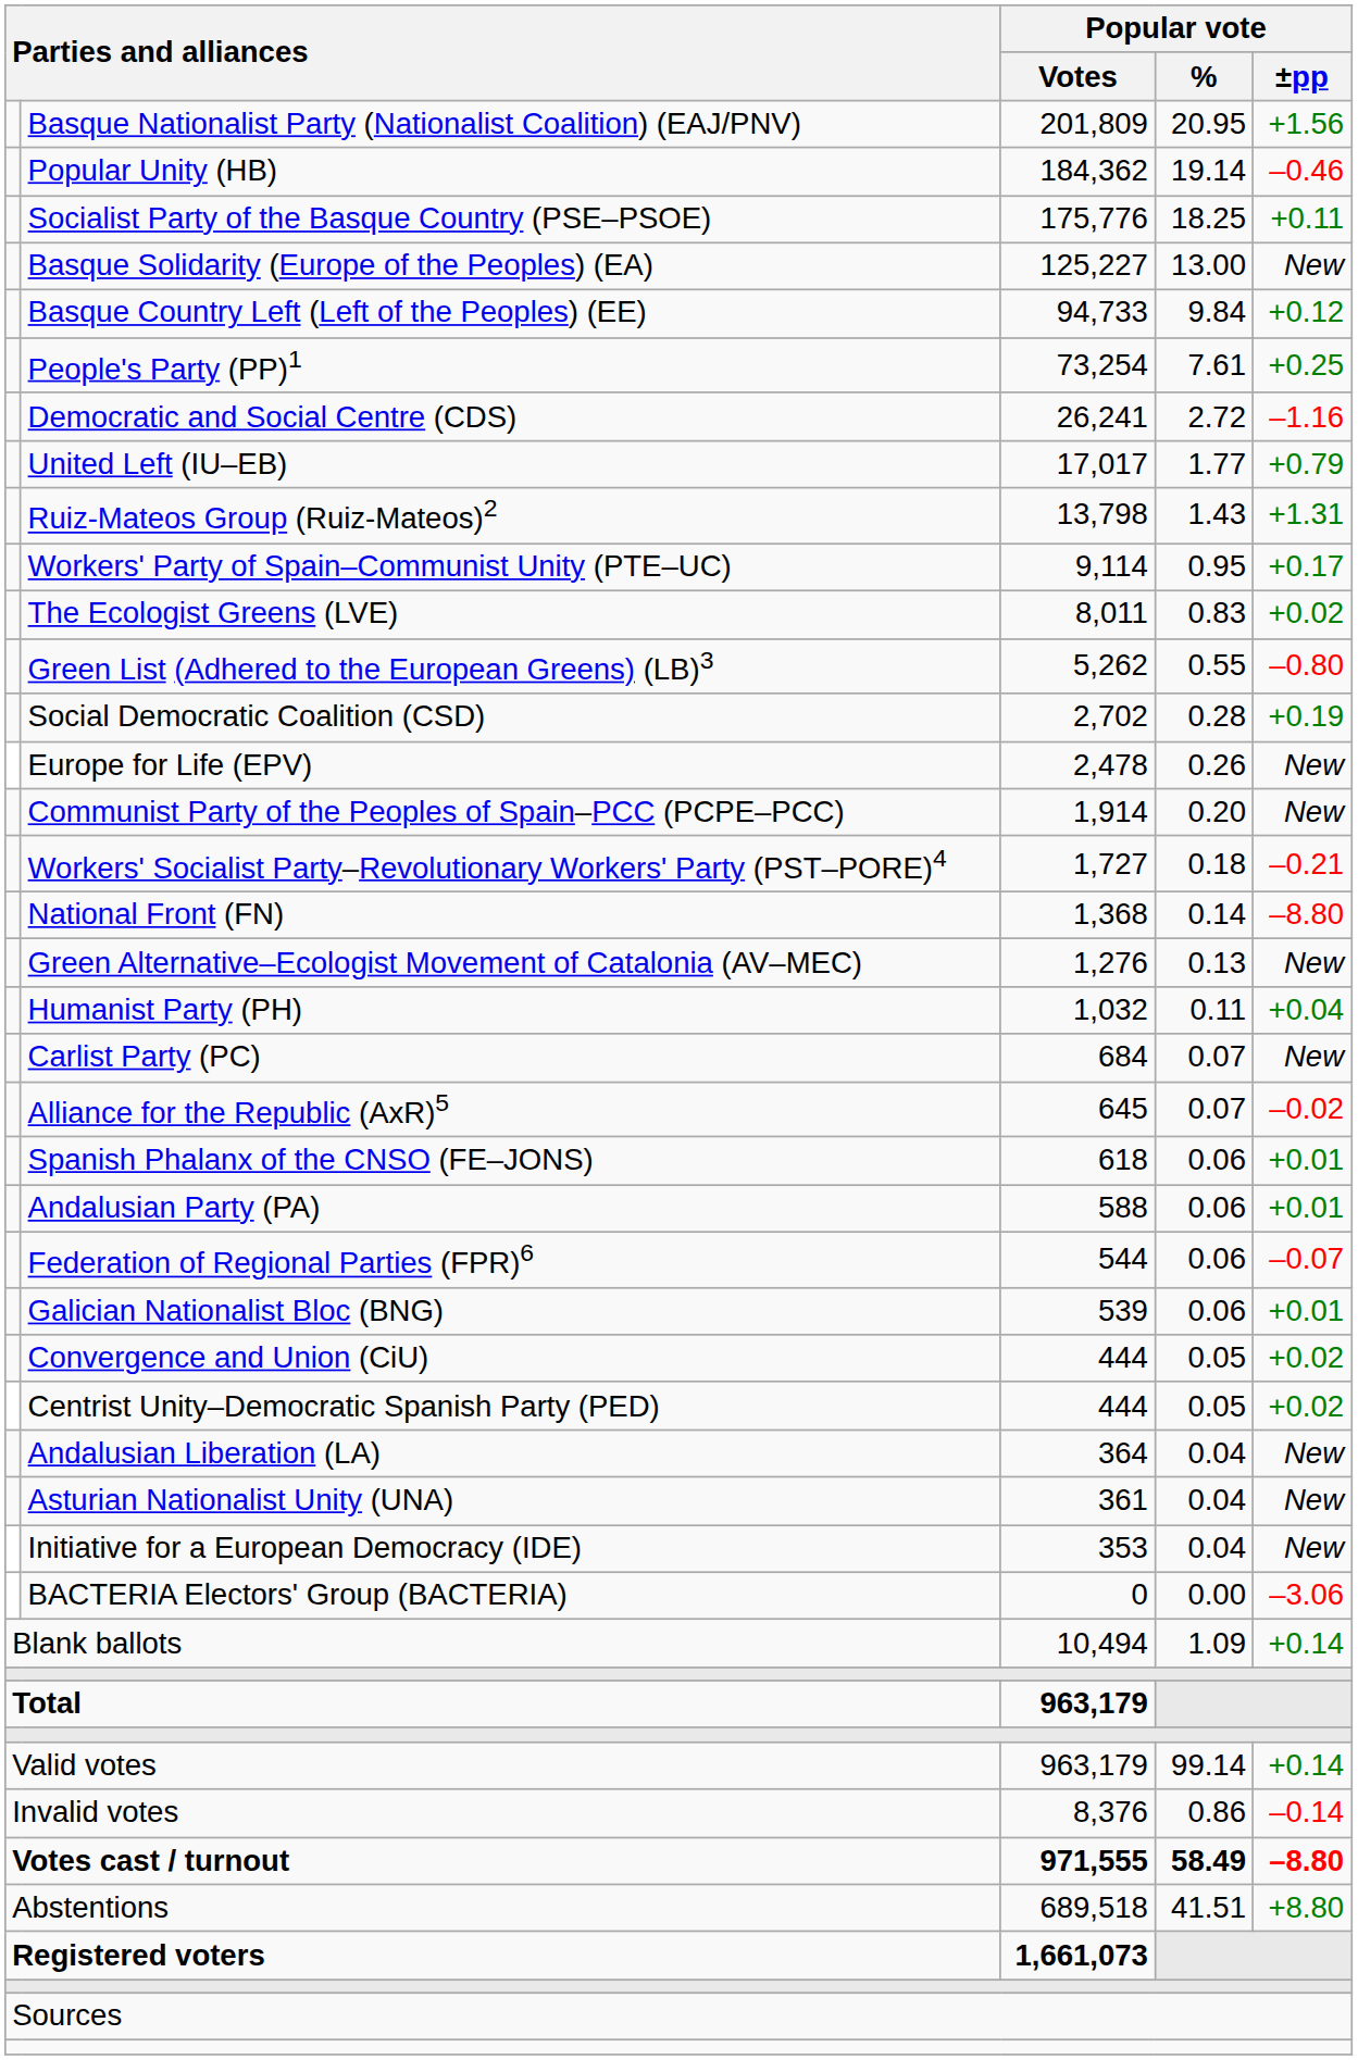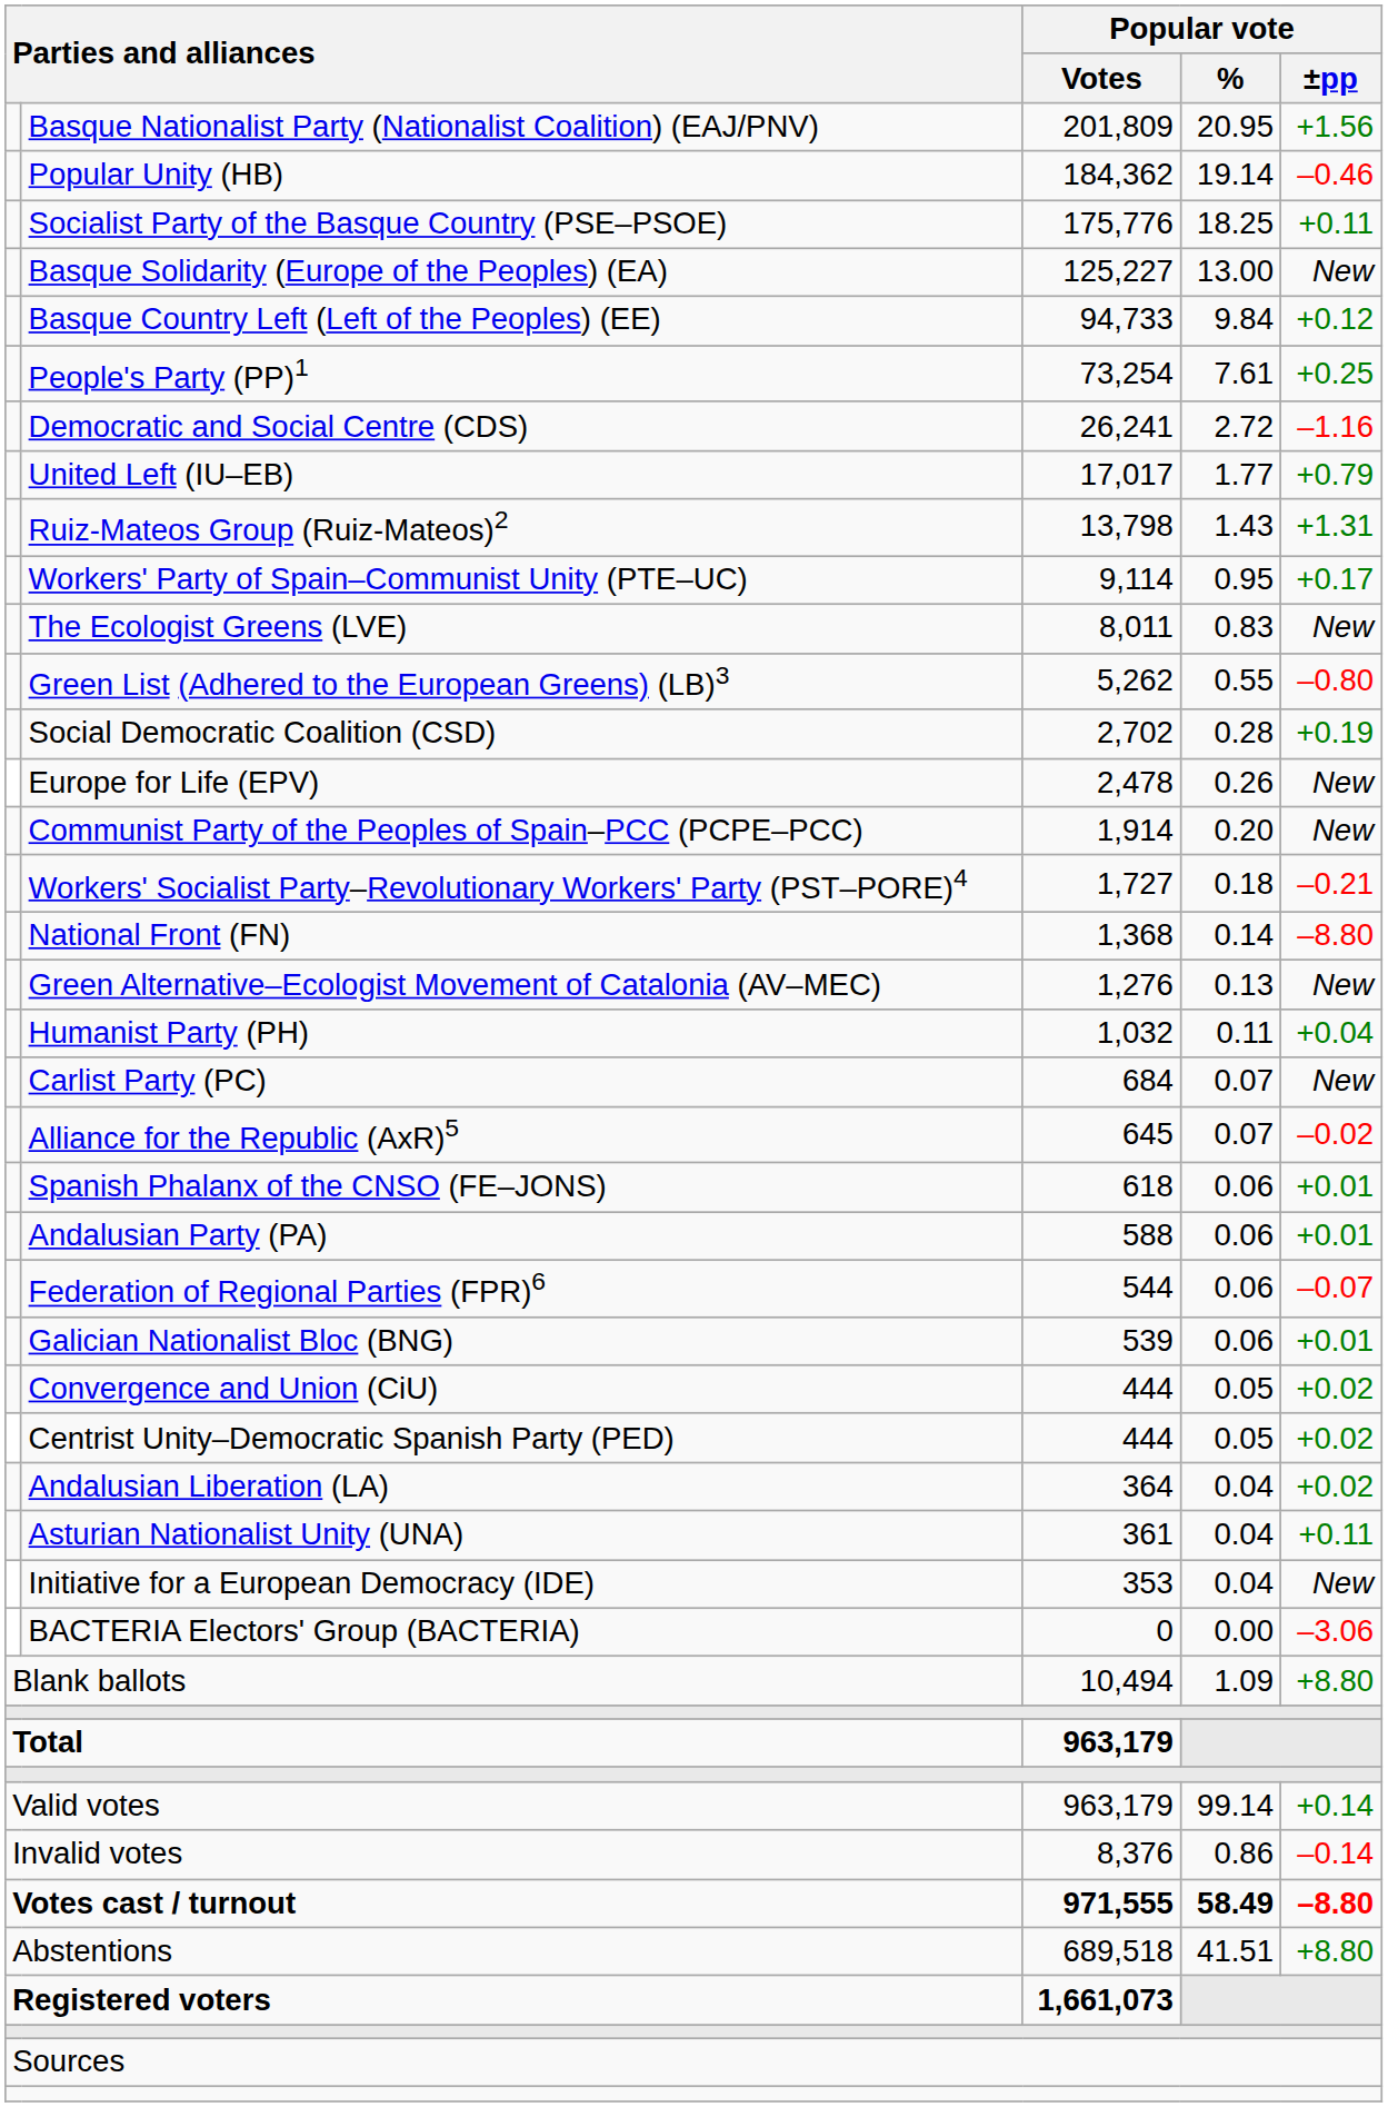The Ecologist Greens (LVE) | Popular vote / ±pp: +0.02 -> New
Andalusian Liberation (LA) | Popular vote / ±pp: New -> +0.02
Asturian Nationalist Unity (UNA) | Popular vote / ±pp: New -> +0.11
Blank ballots | Popular vote / ±pp: +0.14 -> +8.80
